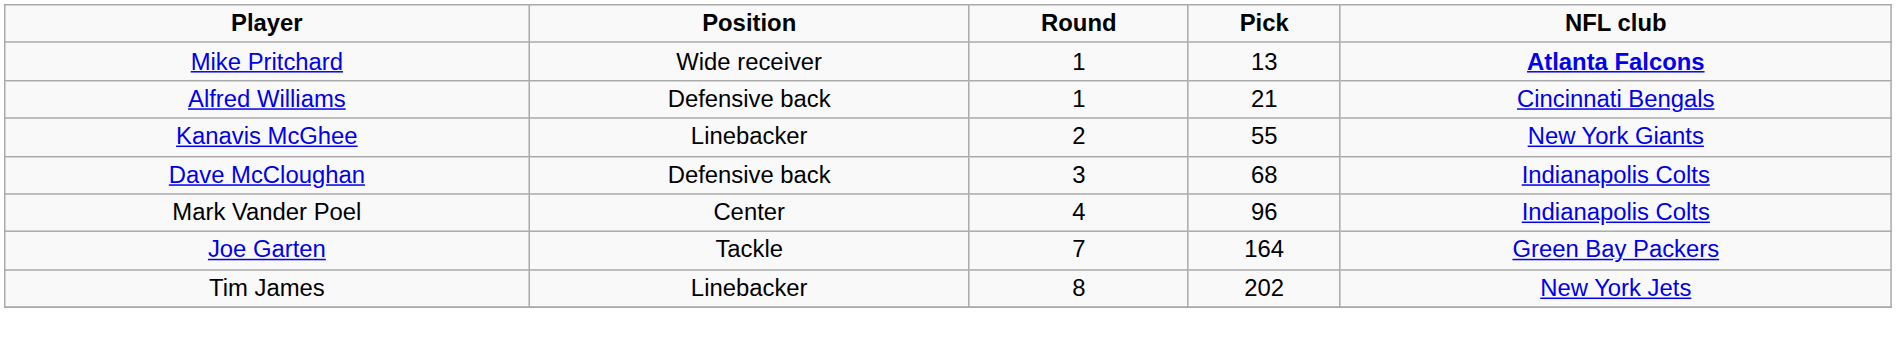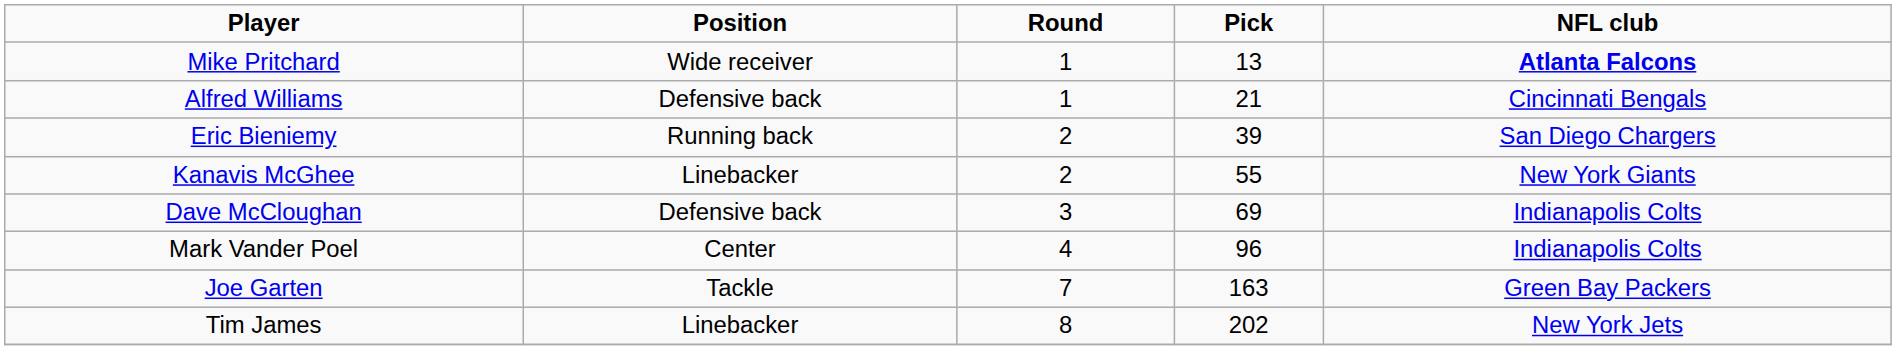+ row: Eric Bieniemy | Running back | 2 | 39 | San Diego Chargers
Dave McCloughan | Pick: 68 -> 69
Joe Garten | Pick: 164 -> 163
